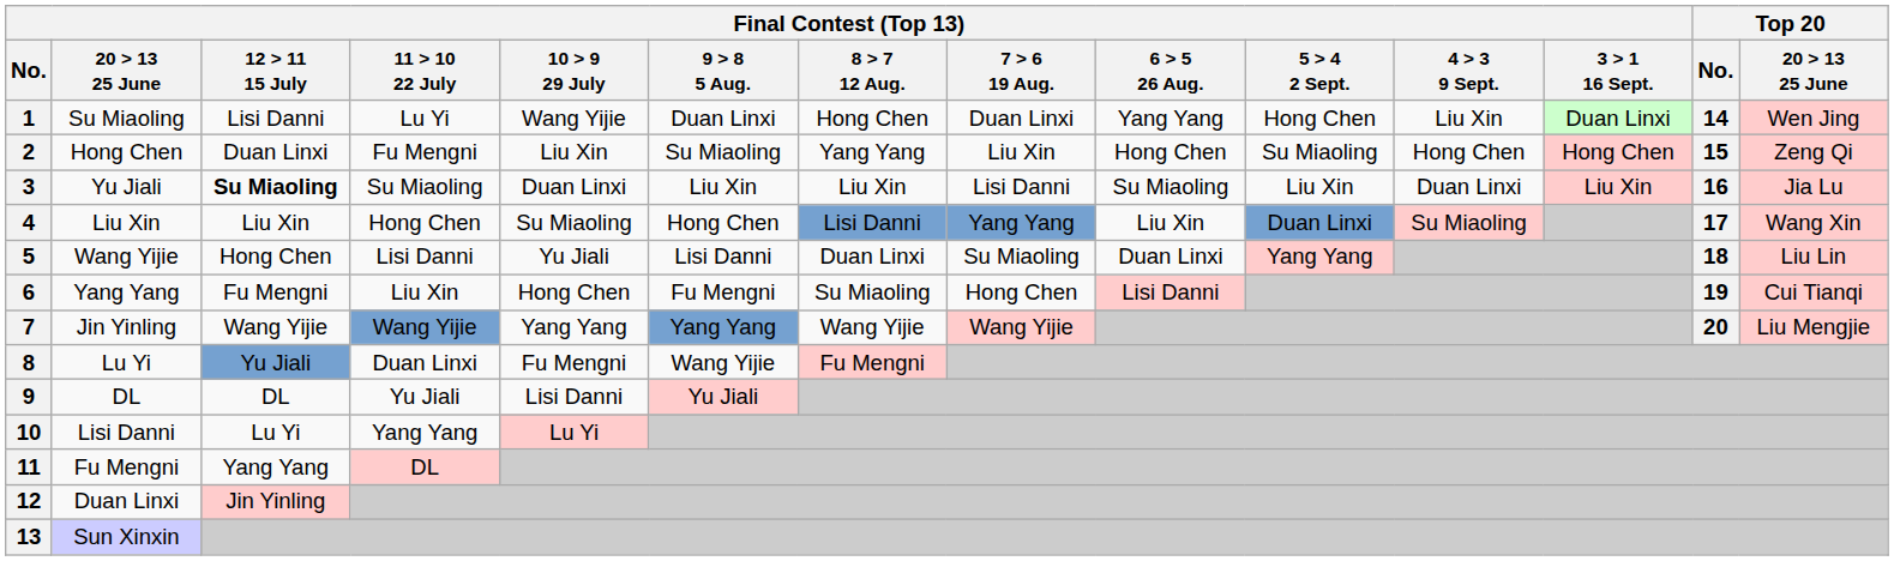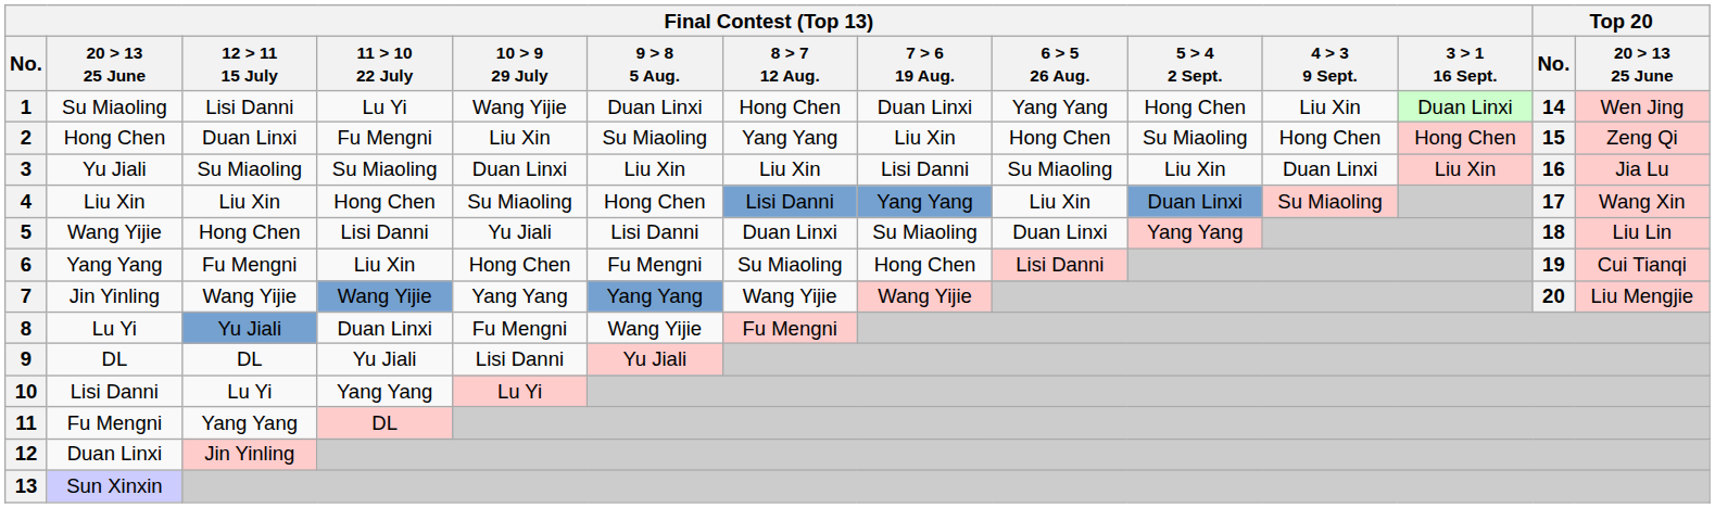3 | Final Contest (Top 13) / 12 > 11 15 July: bold -> normal
